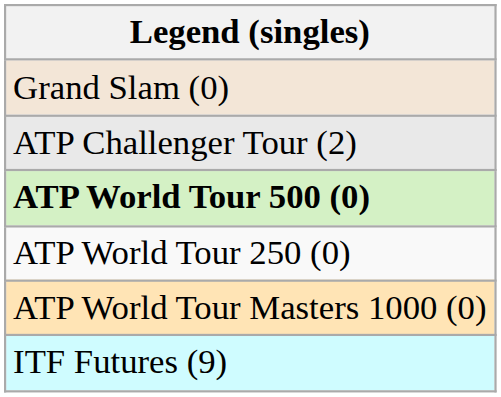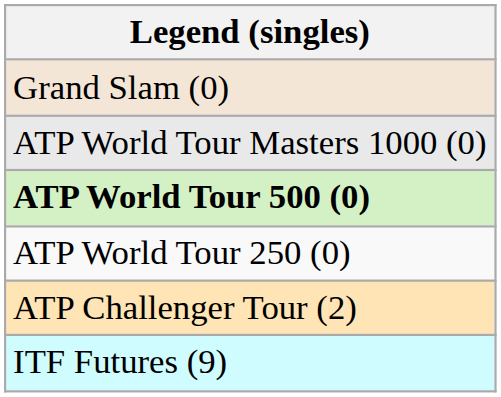row 3 | column 1: ATP Challenger Tour (2) -> ATP World Tour Masters 1000 (0)
row 6 | column 1: ATP World Tour Masters 1000 (0) -> ATP Challenger Tour (2)
